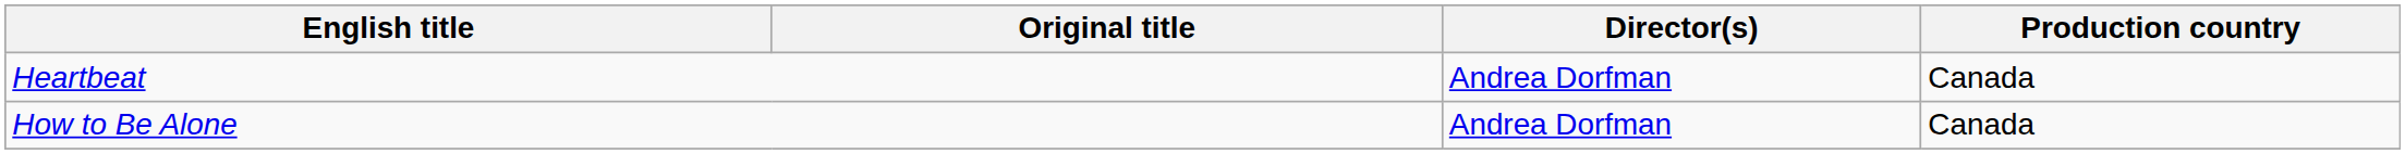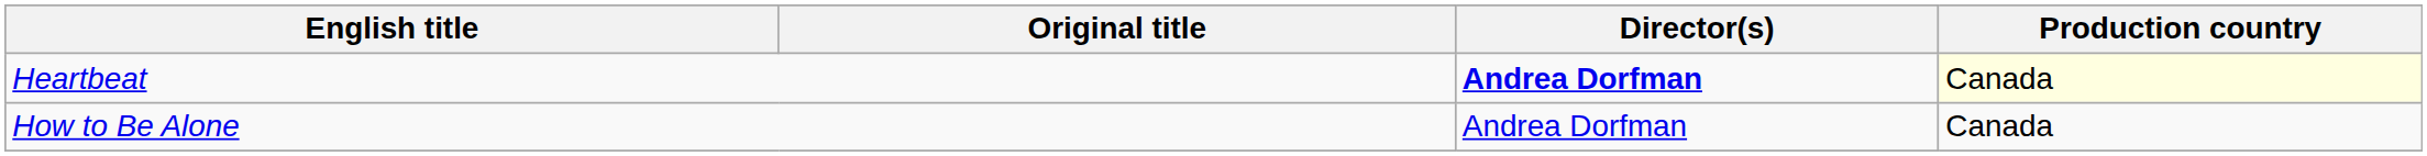Heartbeat | Director(s): normal -> bold
Heartbeat | Production country: no background -> lightyellow background
